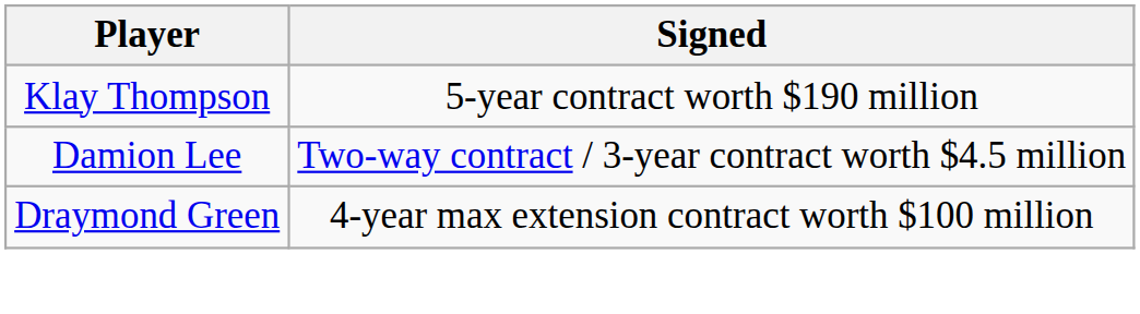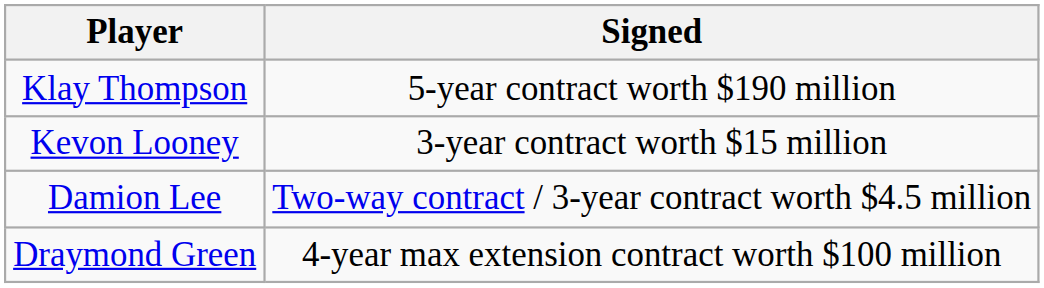+ row: Kevon Looney | 3-year contract worth $15 million
